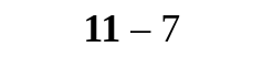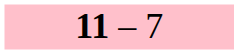row 1 | column 1: no background -> pink background
